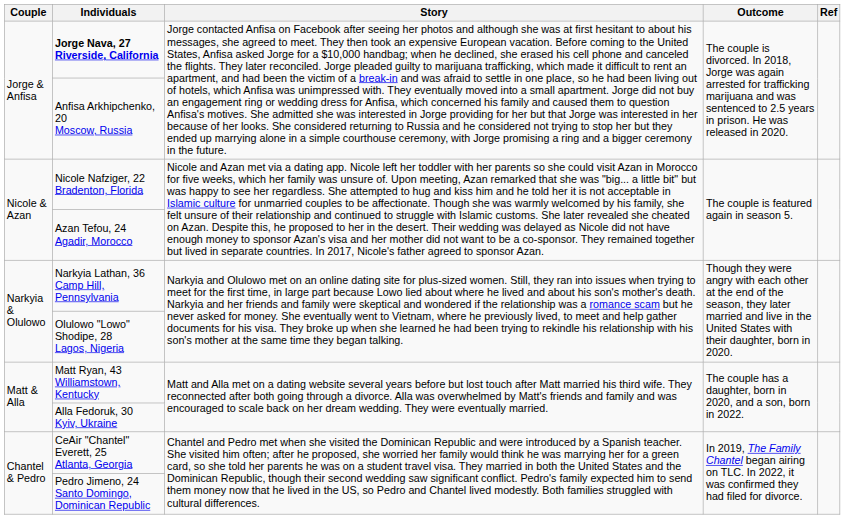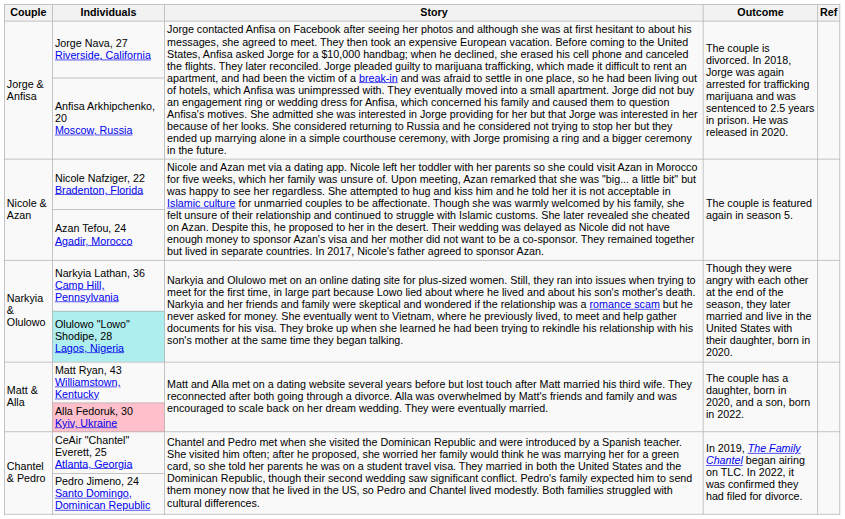Jorge Nava, 27 Riverside, California | Individuals: bold -> normal
Olulowo "Lowo" Shodipe, 28 Lagos, Nigeria | Individuals: no background -> paleturquoise background
Alla Fedoruk, 30 Kyiv, Ukraine | Individuals: no background -> pink background
